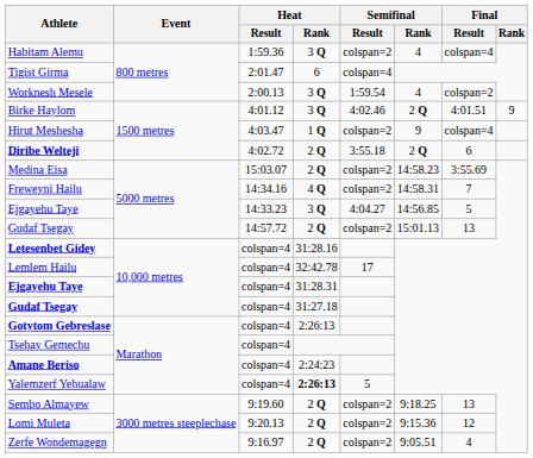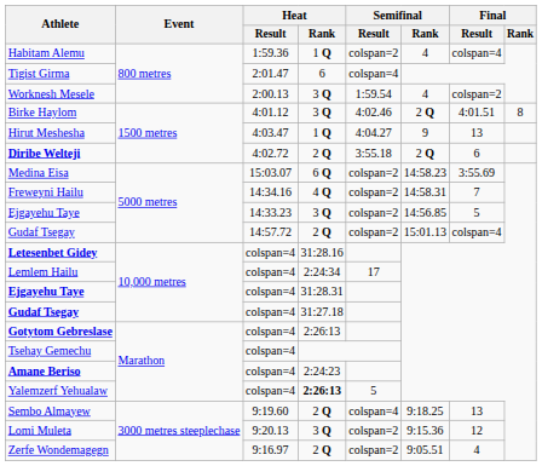Habitam Alemu | Heat / Rank: 3 Q -> 1 Q
Birke Haylom | Final / Rank: 9 -> 8
Hirut Meshesha | Semifinal / Result: colspan=2 -> 4:04.27
Hirut Meshesha | Final / Result: colspan=4 -> 13
Medina Eisa | Heat / Rank: 2 Q -> 6 Q
Ejgayehu Taye / 14:33.23 | Semifinal / Result: 4:04.27 -> colspan=2
Gudaf Tsegay / 14:57.72 | Final / Result: 13 -> colspan=4
Lemlem Hailu | Heat / Rank: 32:42.78 -> 2:24:34
Sembo Almayew | Semifinal / Result: colspan=2 -> colspan=4
Lomi Muleta | Heat / Rank: 2 Q -> 3 Q
